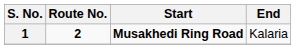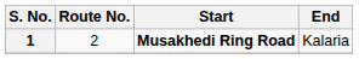1 | Route No.: bold -> normal
